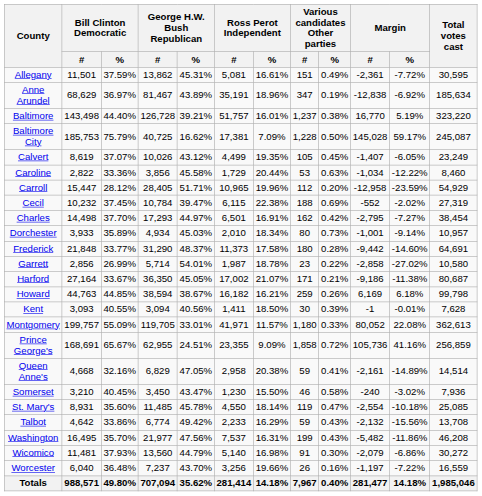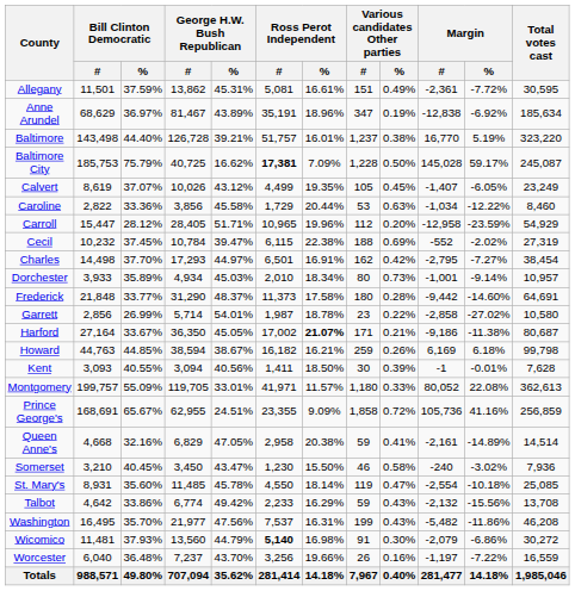Baltimore City | Ross Perot Independent / #: normal -> bold
Harford | Ross Perot Independent / %: normal -> bold
Wicomico | Ross Perot Independent / #: normal -> bold
